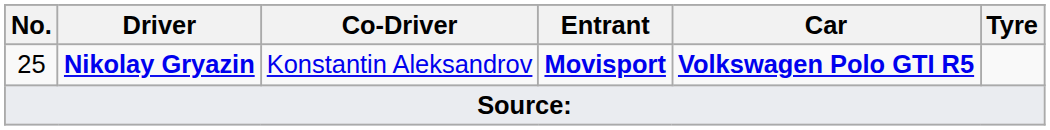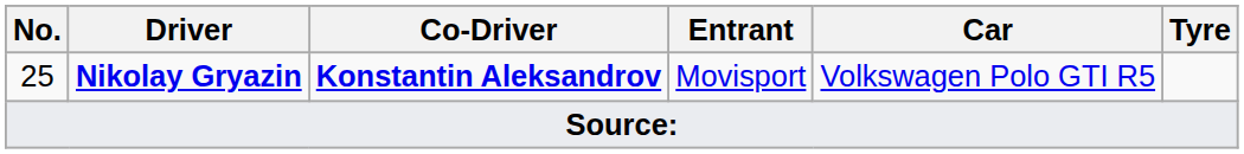25 | Co-Driver: normal -> bold
25 | Entrant: bold -> normal
25 | Car: bold -> normal
